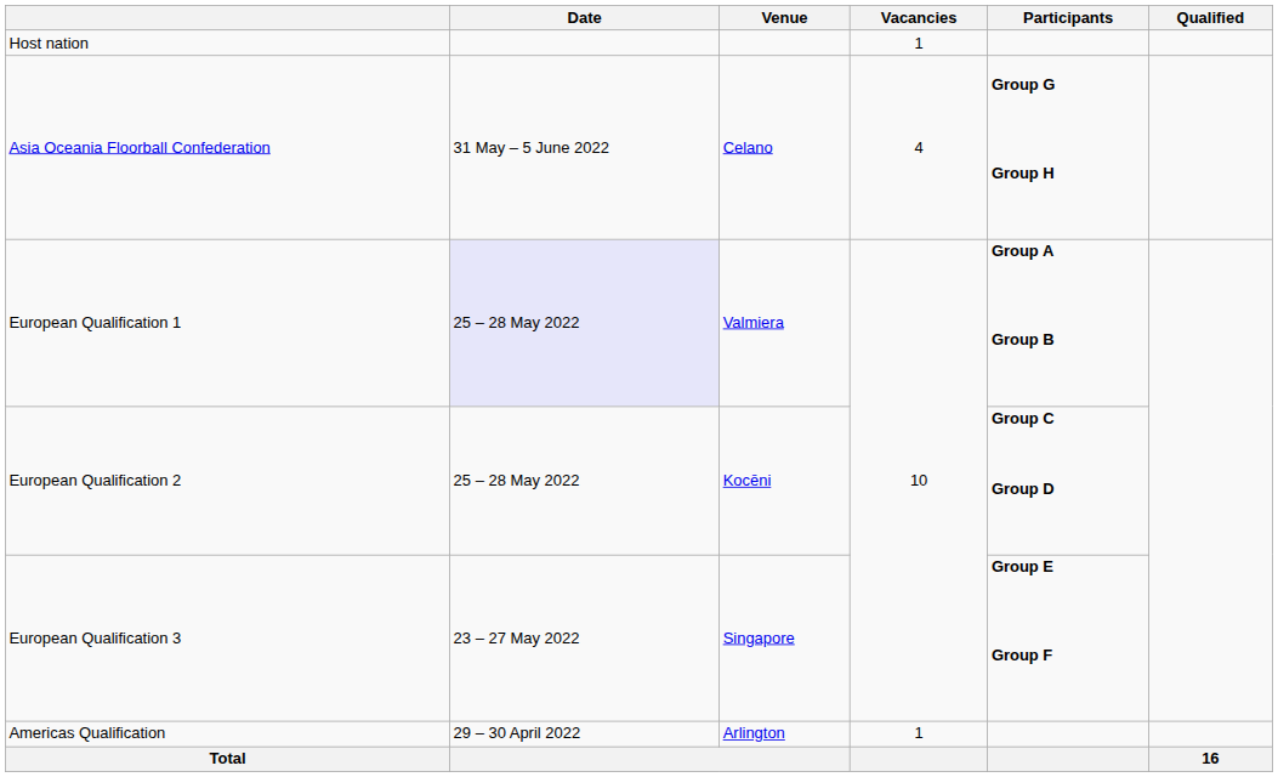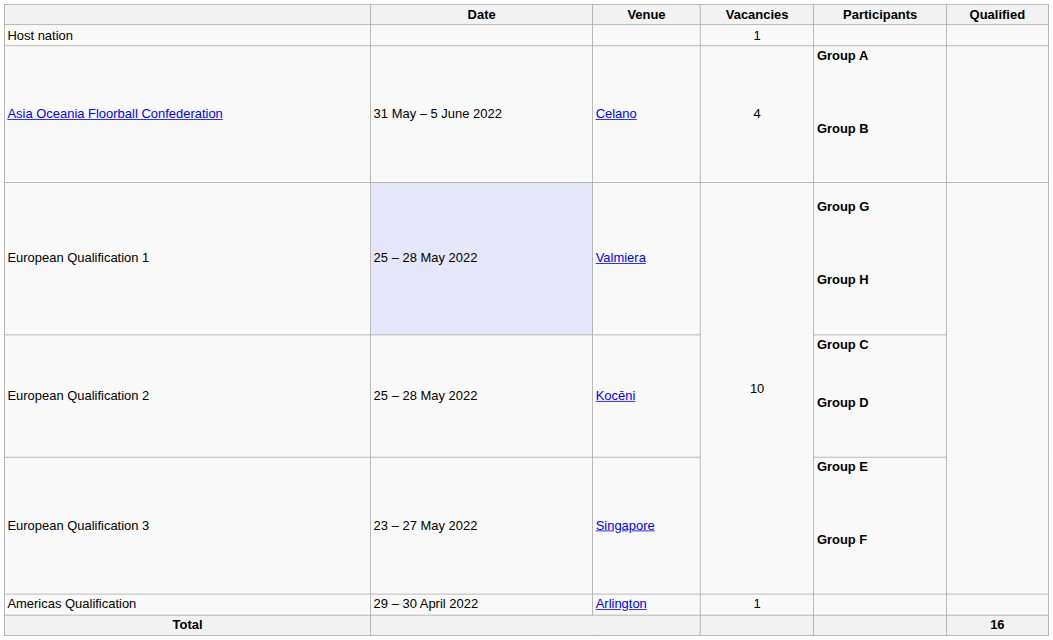Asia Oceania Floorball Confederation | Participants: Group G Group H -> Group A Group B
European Qualification 1 | Participants: Group A Group B -> Group G Group H
